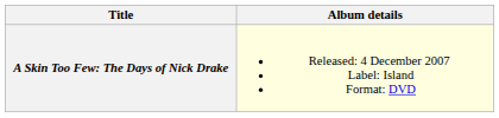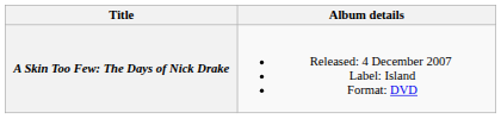A Skin Too Few: The Days of Nick Drake | Album details: lightyellow background -> no background
